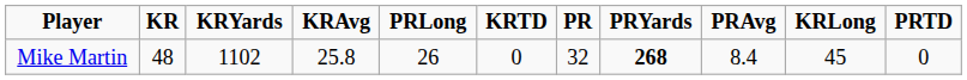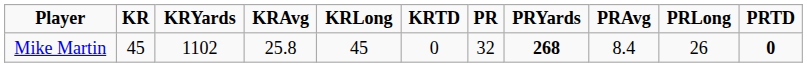columns swapped: KRLong <-> PRLong
Mike Martin | KR: 48 -> 45
Mike Martin | PRTD: normal -> bold
